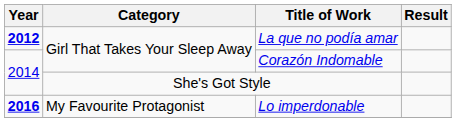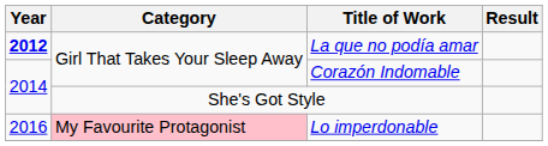Lo imperdonable | Year: bold -> normal
Lo imperdonable | Category: no background -> pink background
